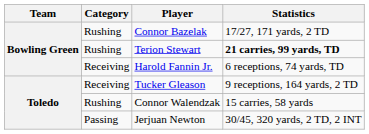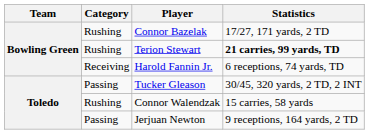Tucker Gleason | Category: Receiving -> Passing
Tucker Gleason | Statistics: 9 receptions, 164 yards, 2 TD -> 30/45, 320 yards, 2 TD, 2 INT
Jerjuan Newton | Statistics: 30/45, 320 yards, 2 TD, 2 INT -> 9 receptions, 164 yards, 2 TD
